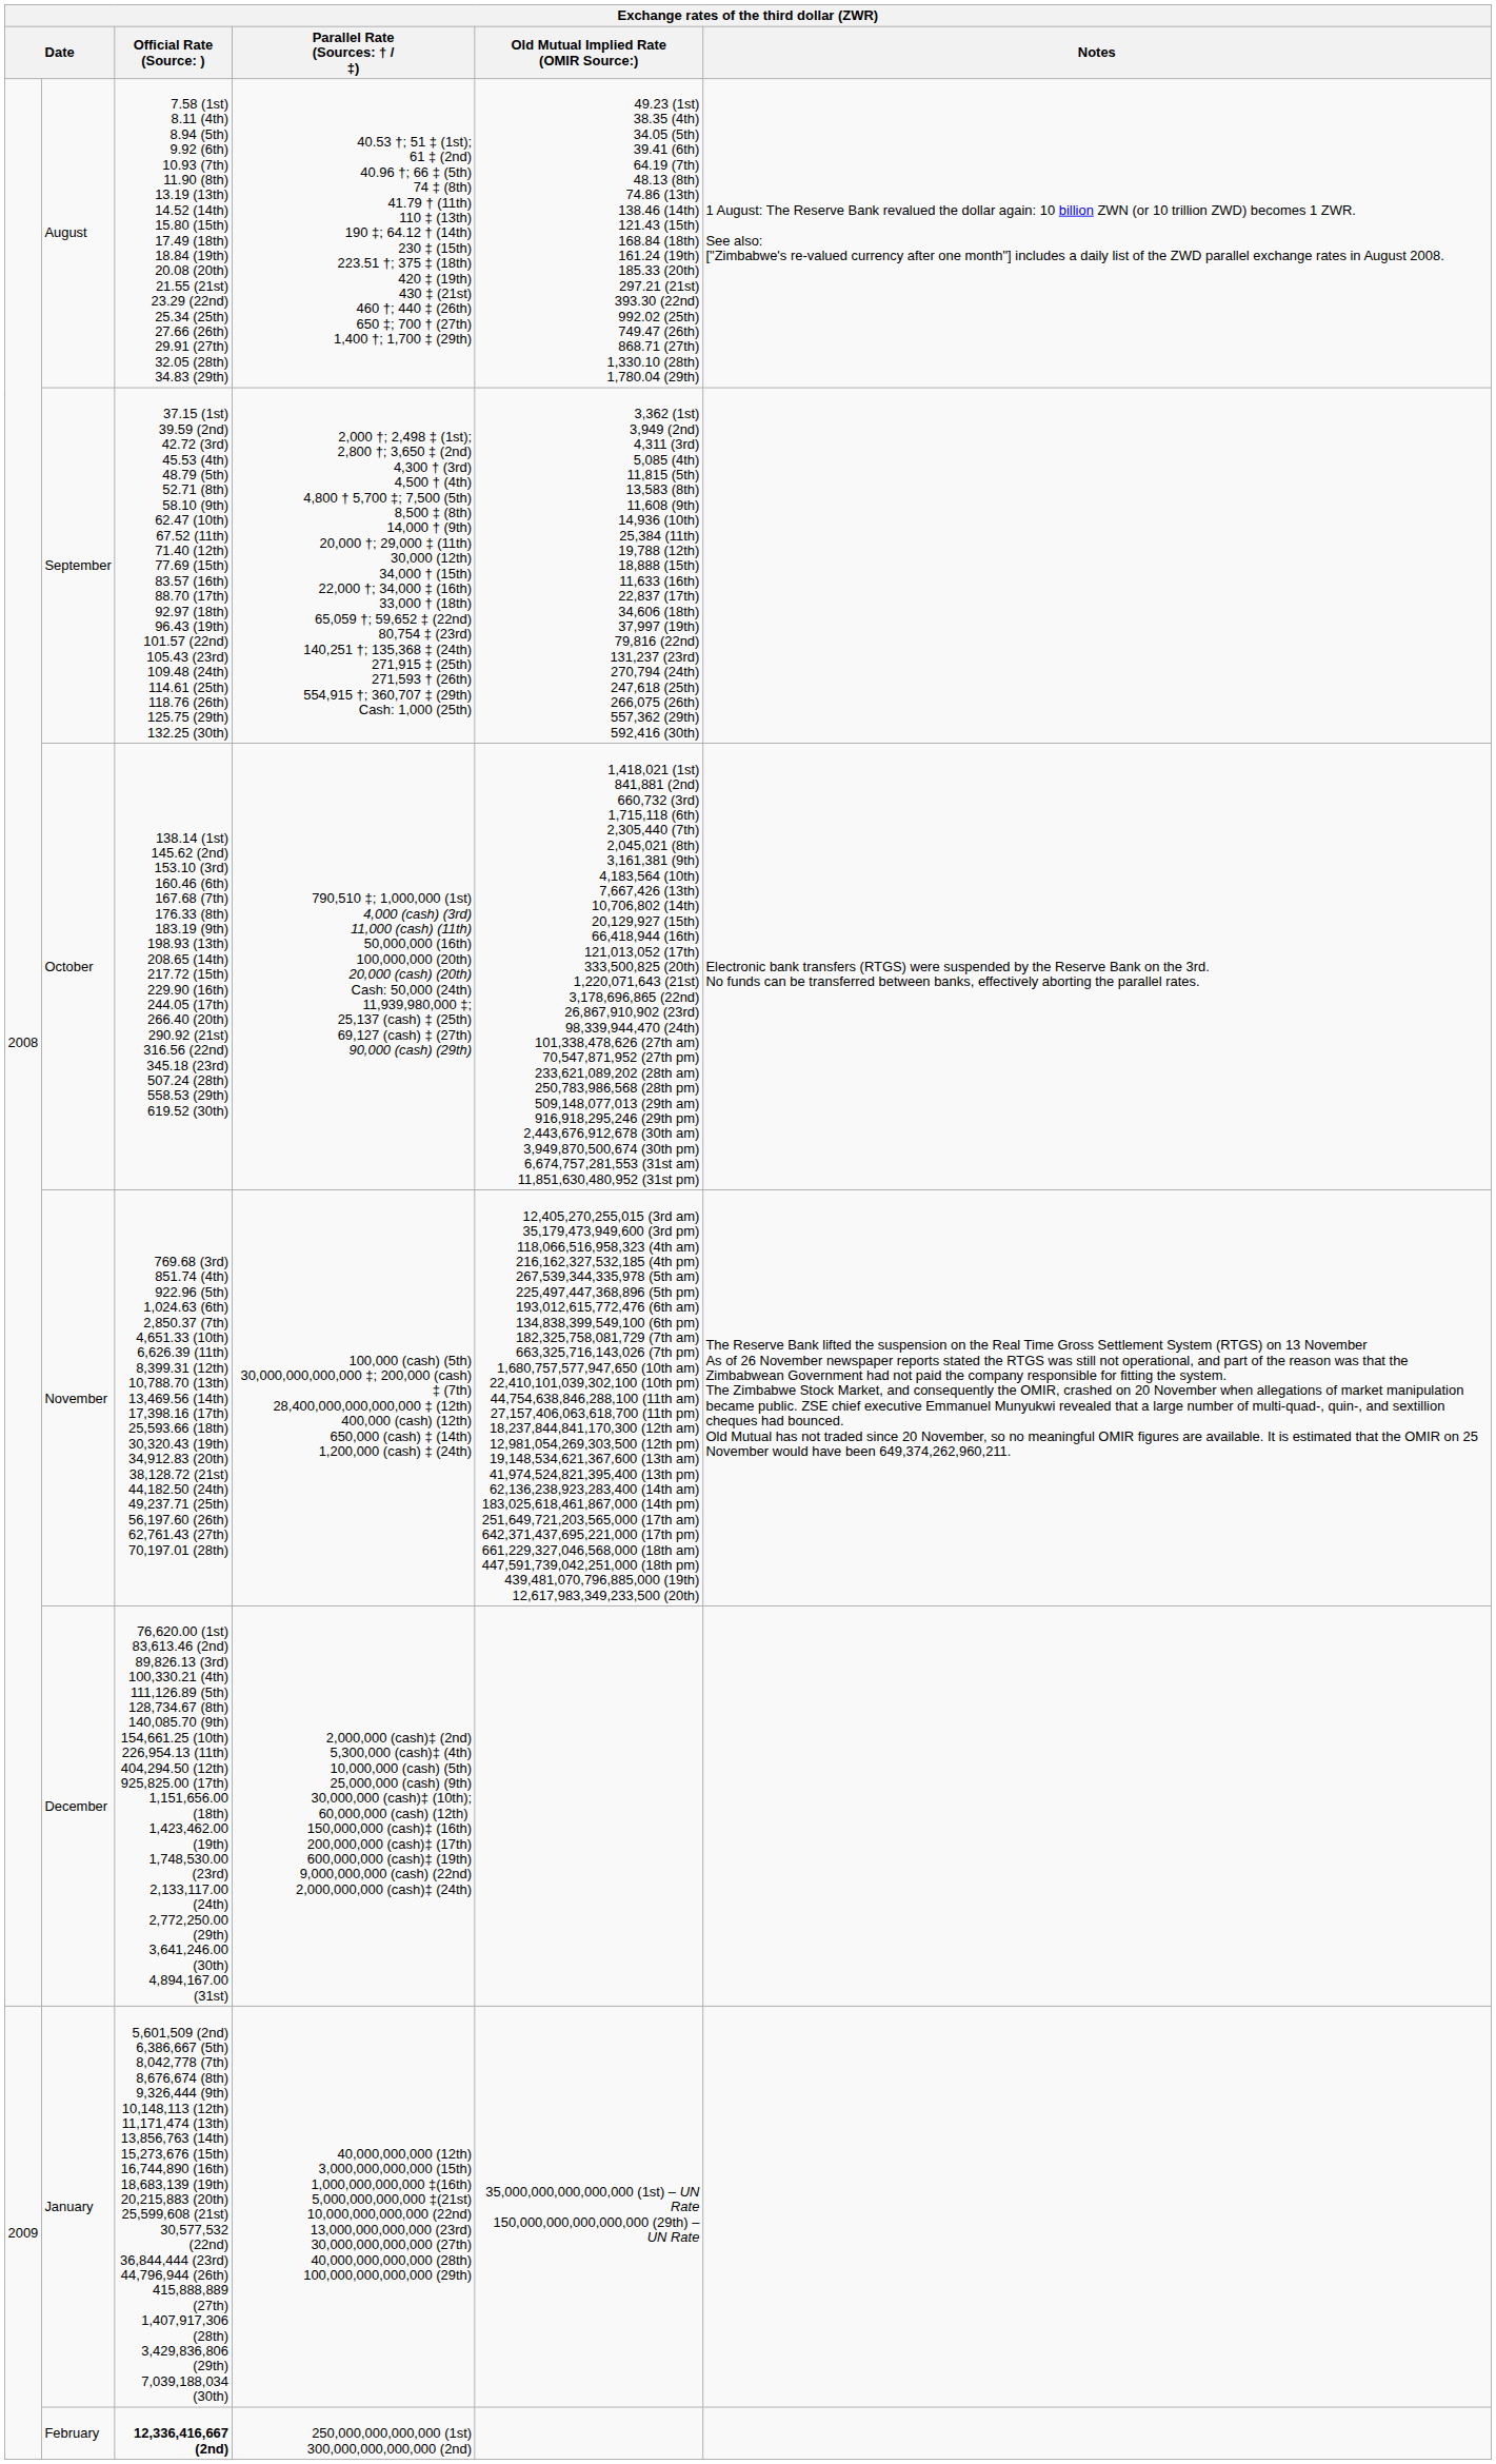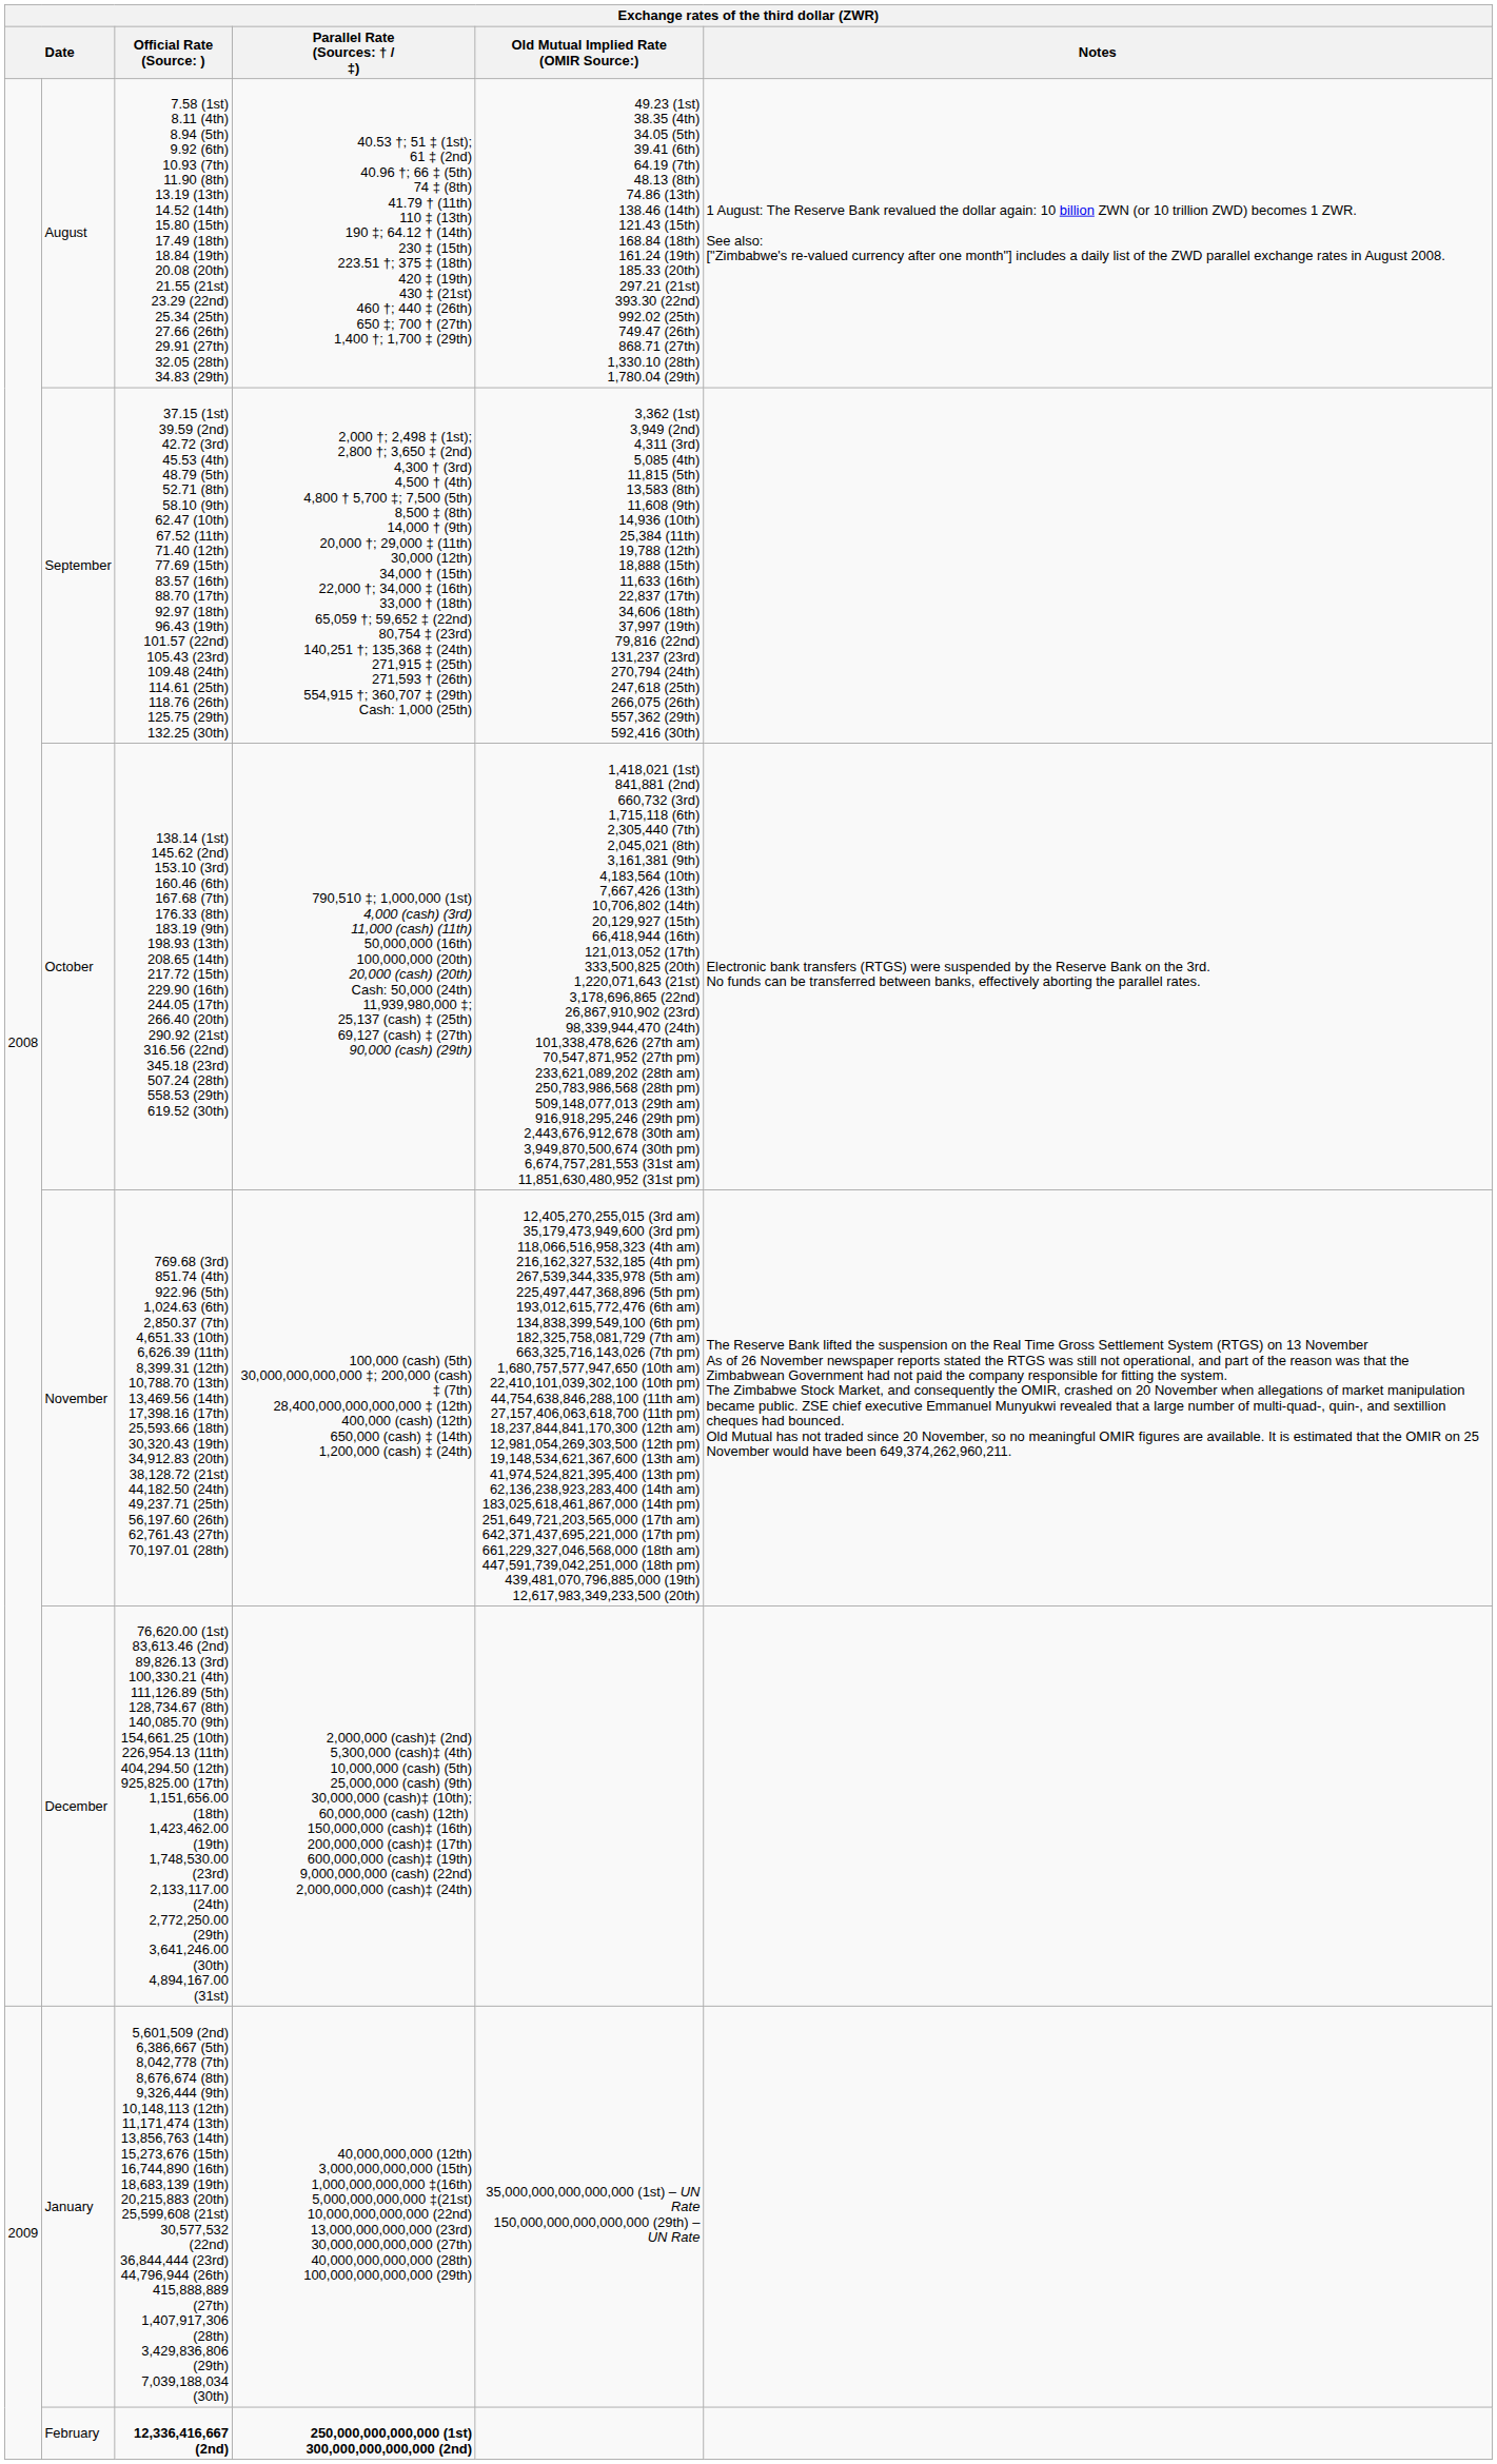February | column 4: normal -> bold
